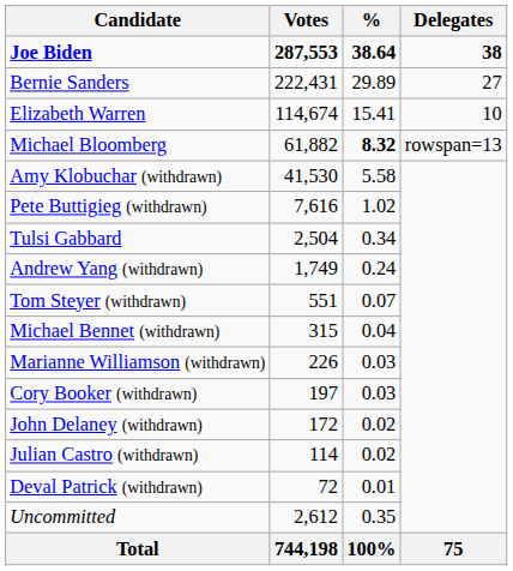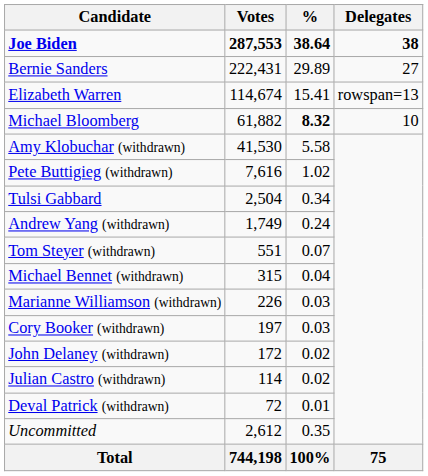Elizabeth Warren | Delegates: 10 -> rowspan=13
Michael Bloomberg | Delegates: rowspan=13 -> 10
